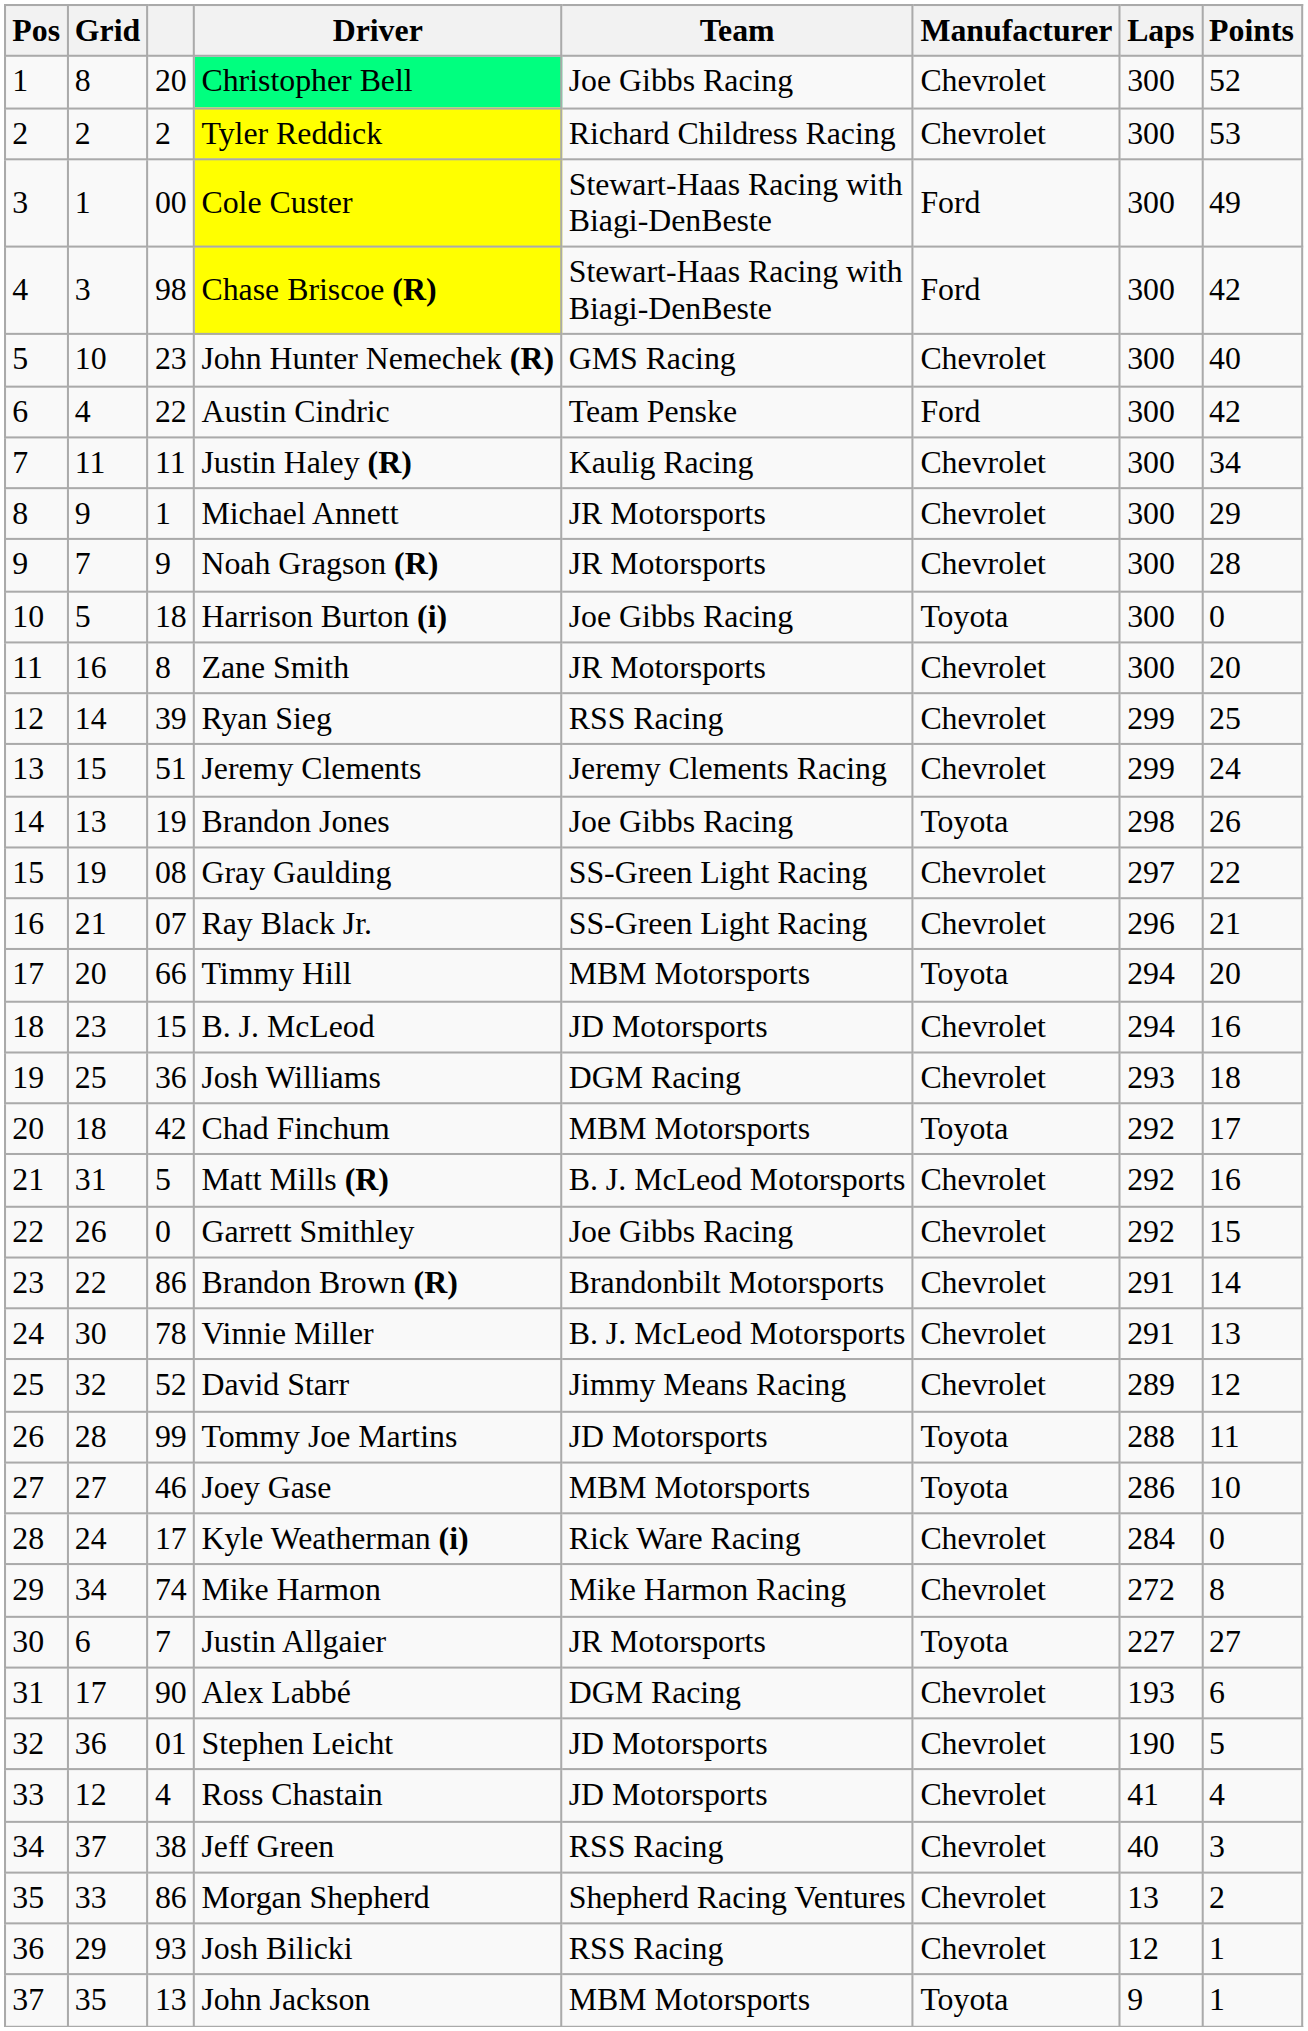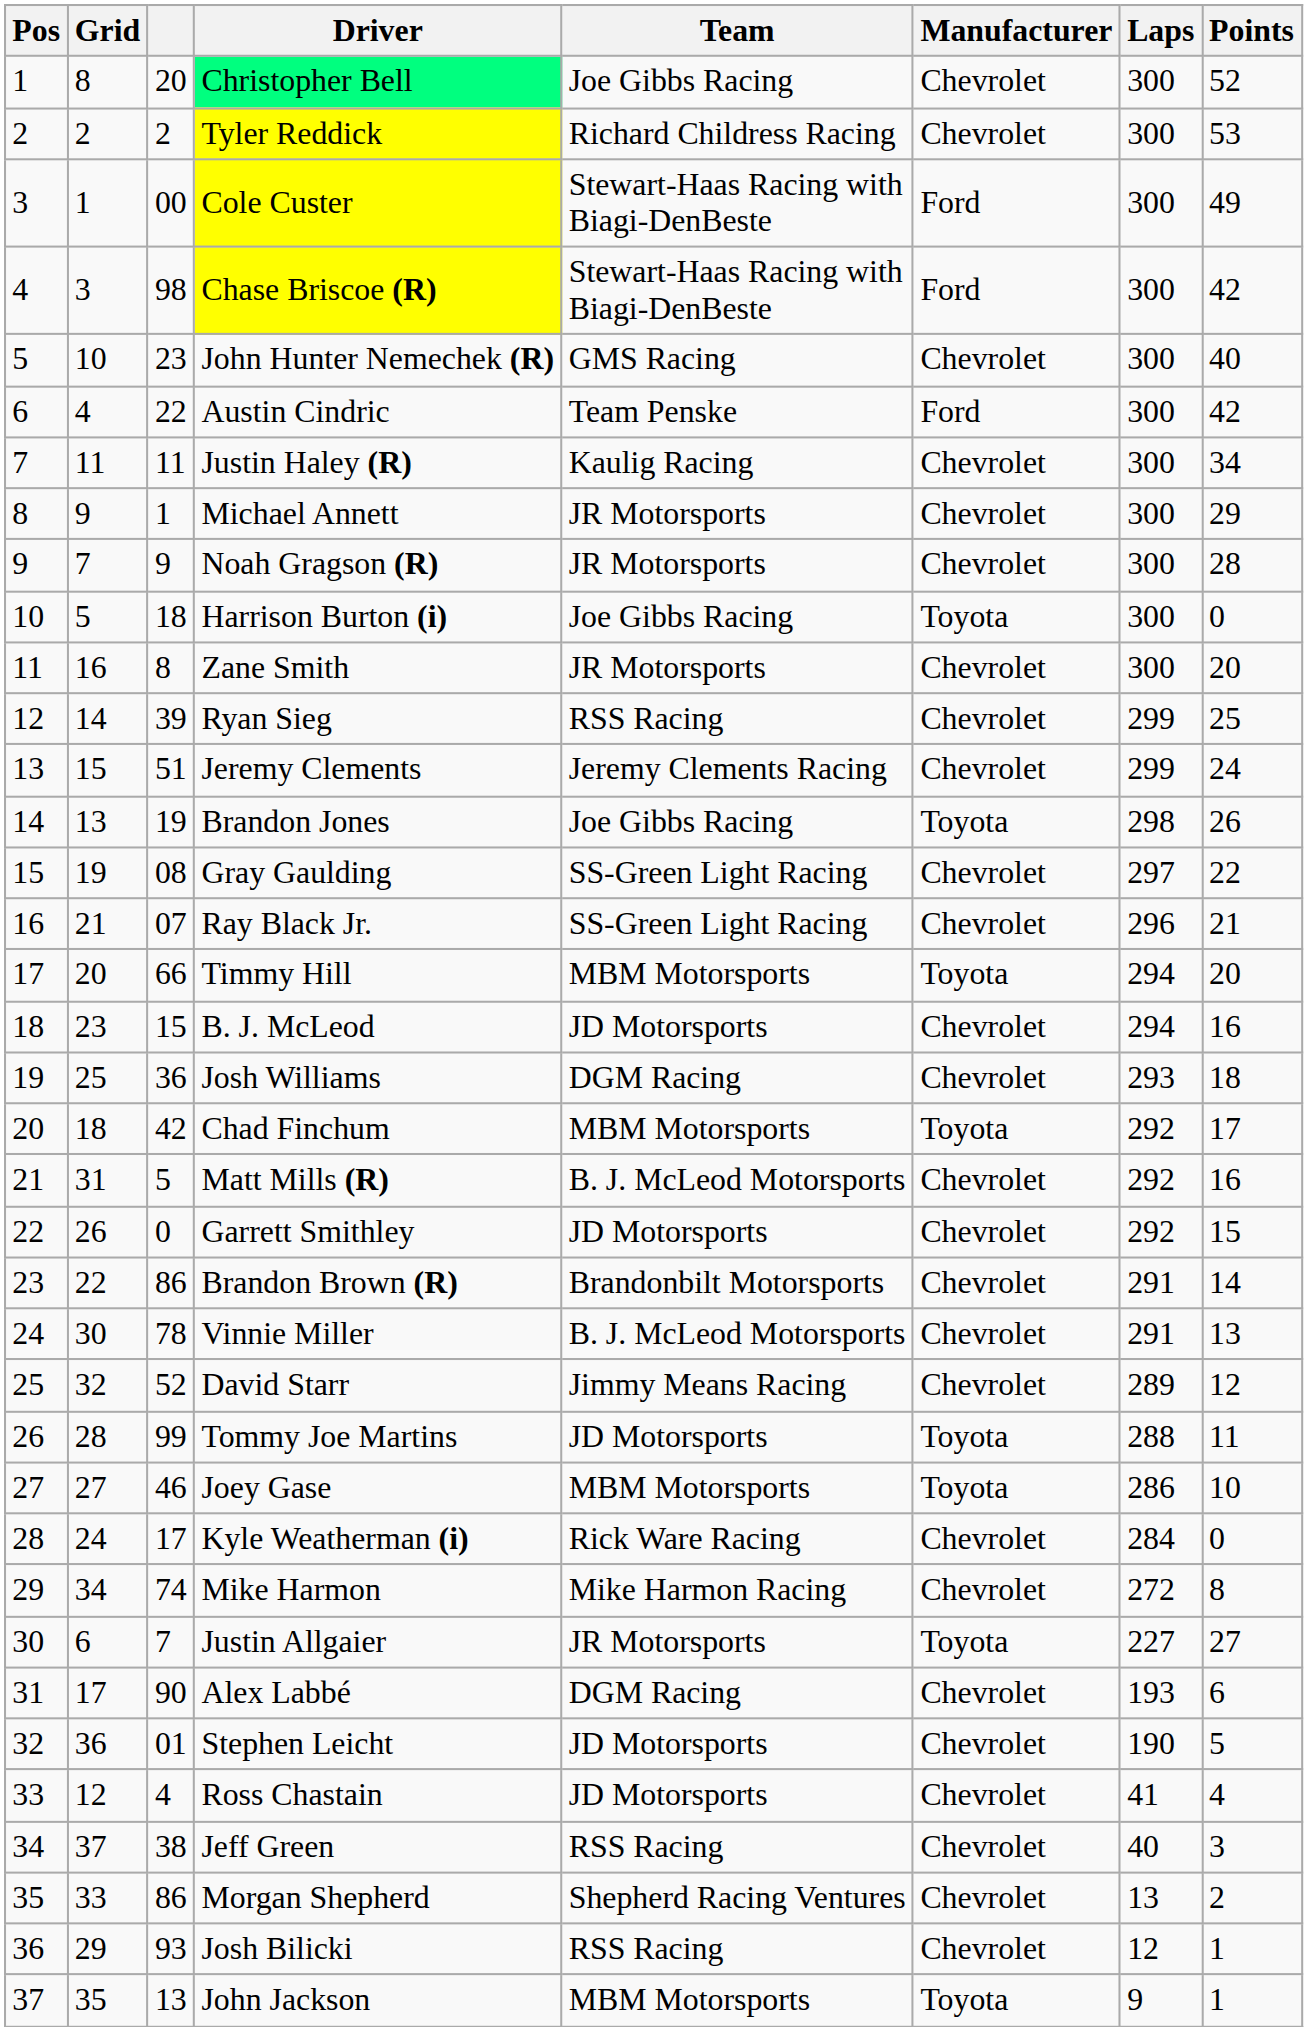Garrett Smithley | Team: Joe Gibbs Racing -> JD Motorsports
